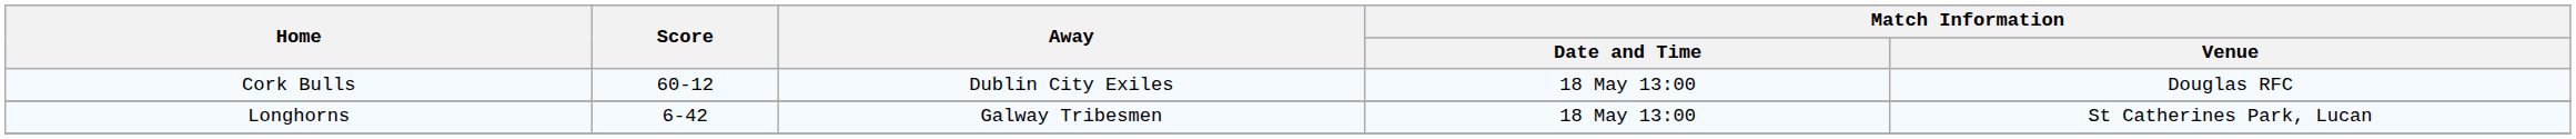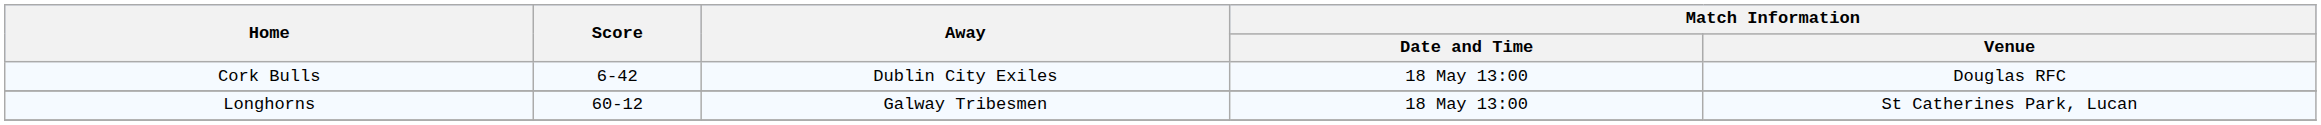Cork Bulls | Score: 60-12 -> 6-42
Longhorns | Score: 6-42 -> 60-12
